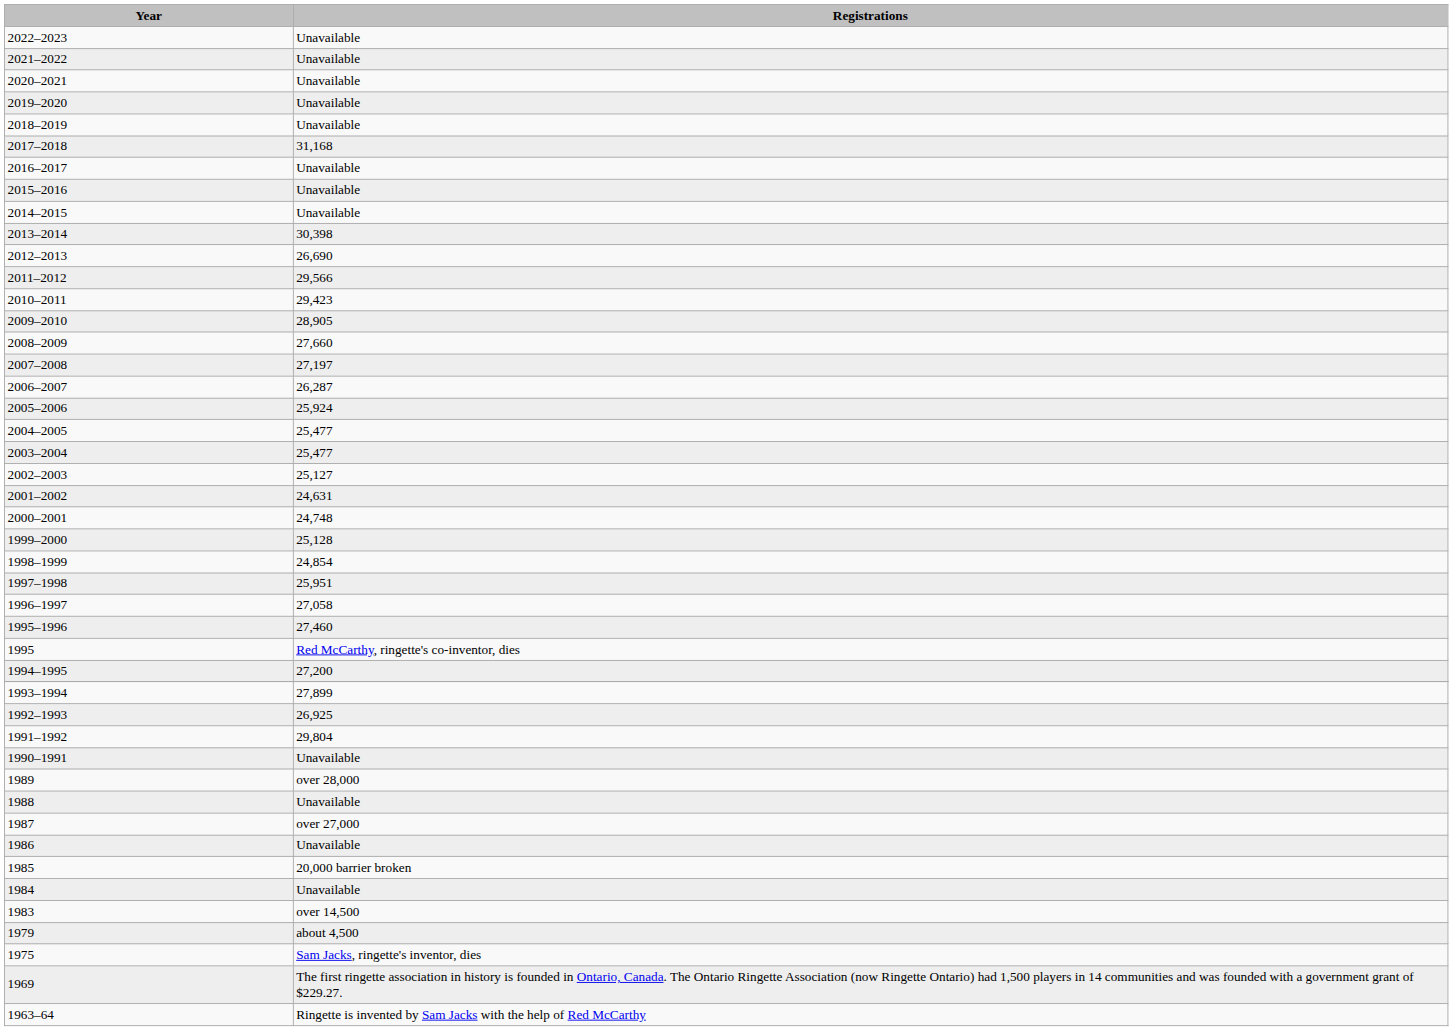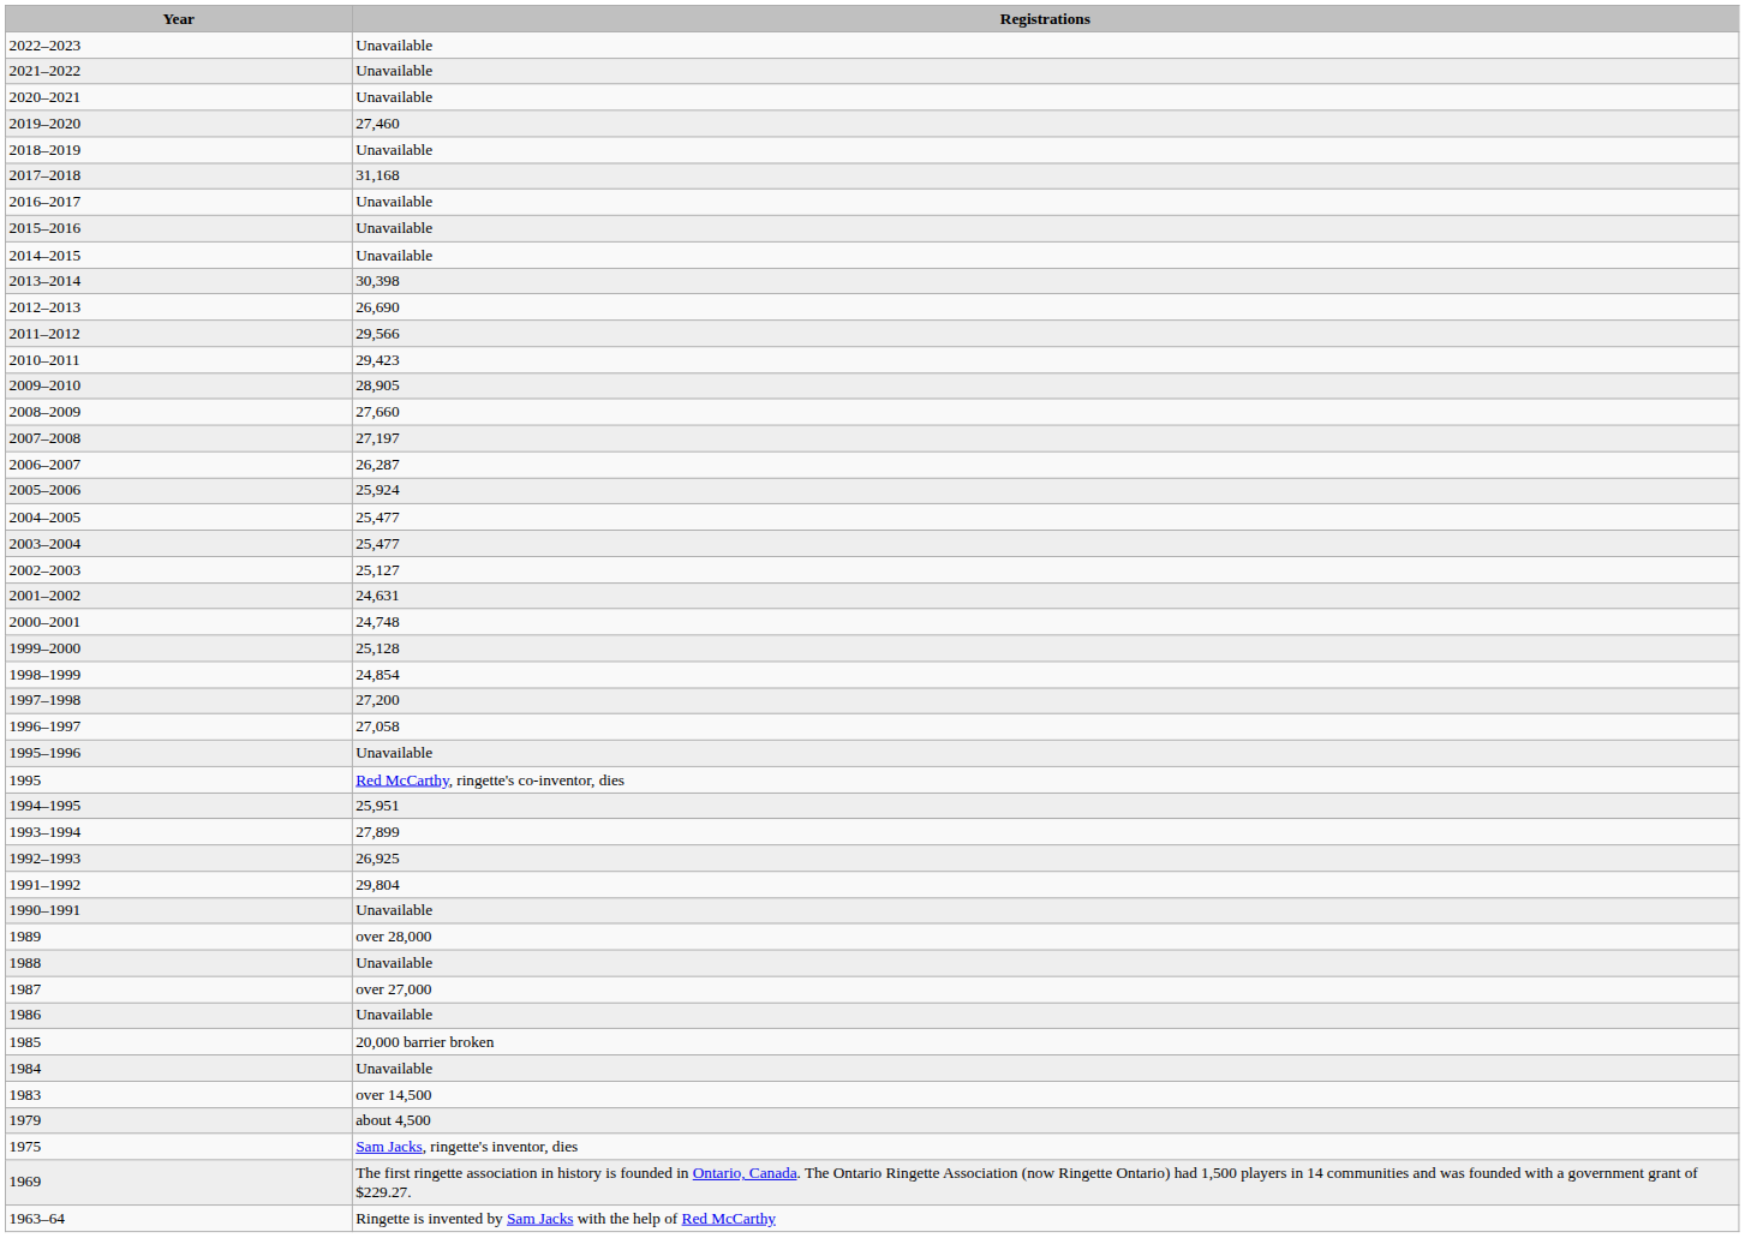2019–2020 | Registrations: Unavailable -> 27,460
1997–1998 | Registrations: 25,951 -> 27,200
1995–1996 | Registrations: 27,460 -> Unavailable
1994–1995 | Registrations: 27,200 -> 25,951
